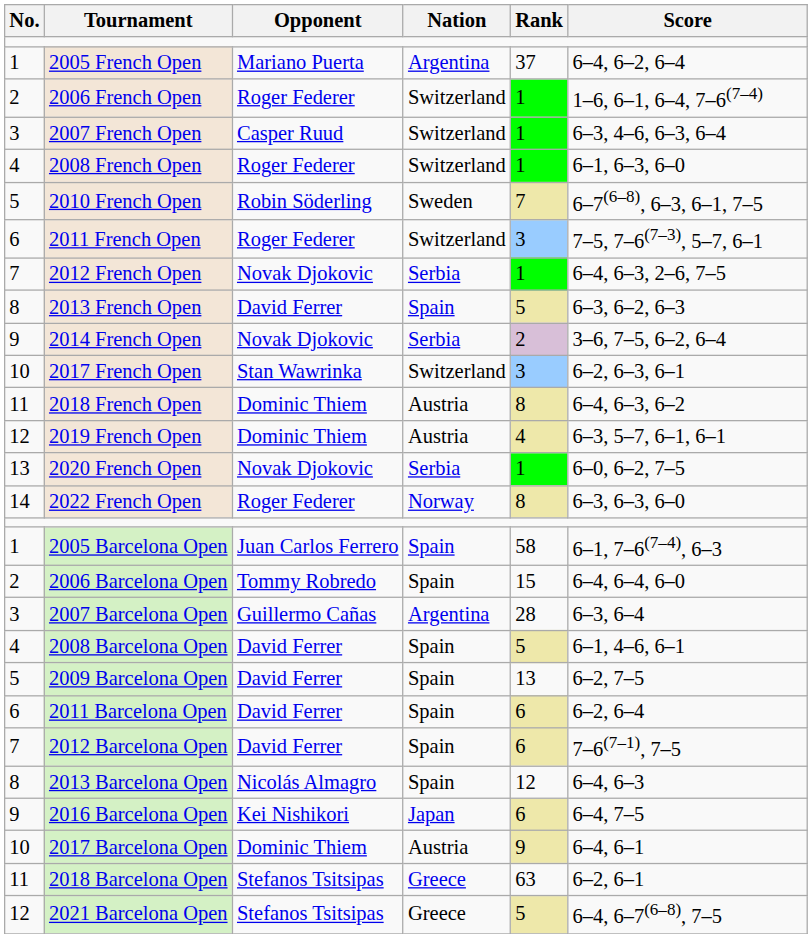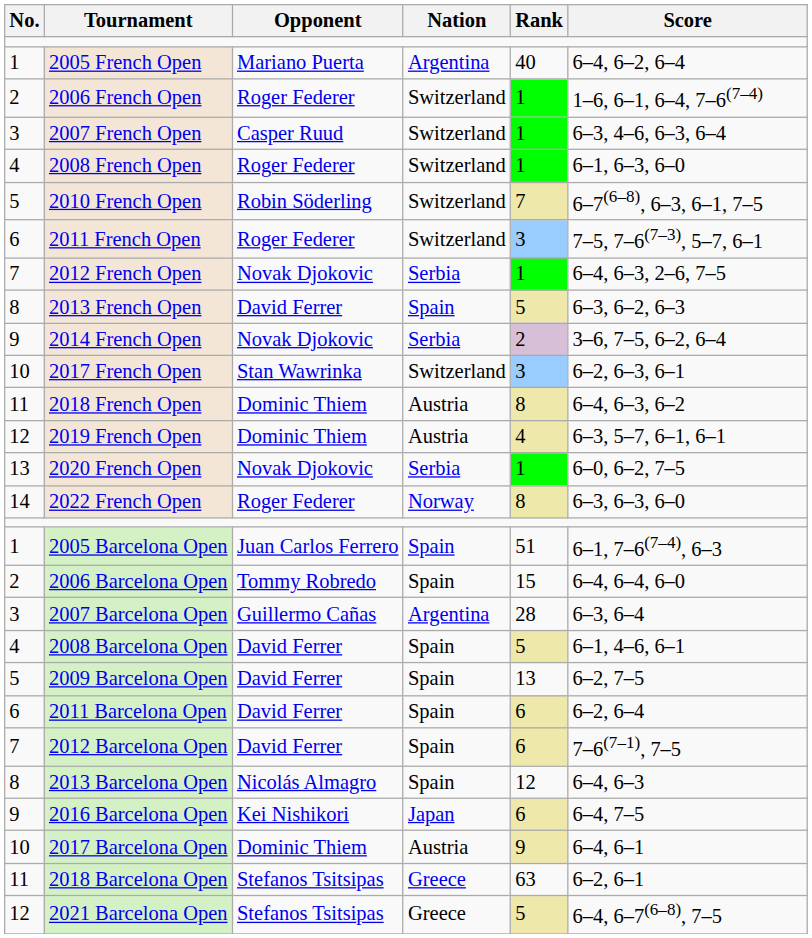2005 French Open | Rank: 37 -> 40
2010 French Open | Nation: Sweden -> Switzerland
2005 Barcelona Open | Rank: 58 -> 51
